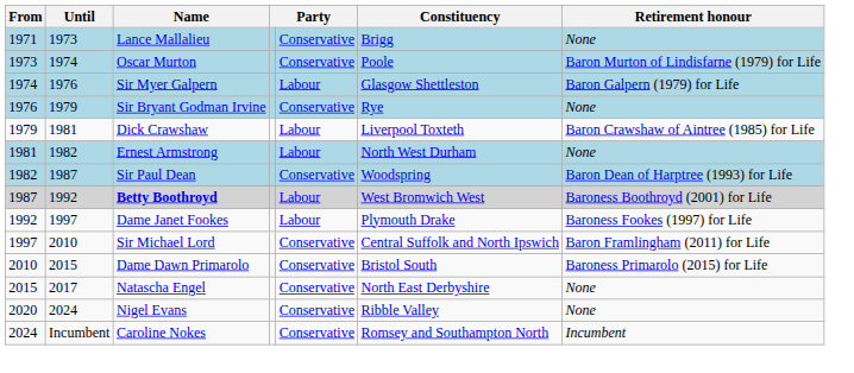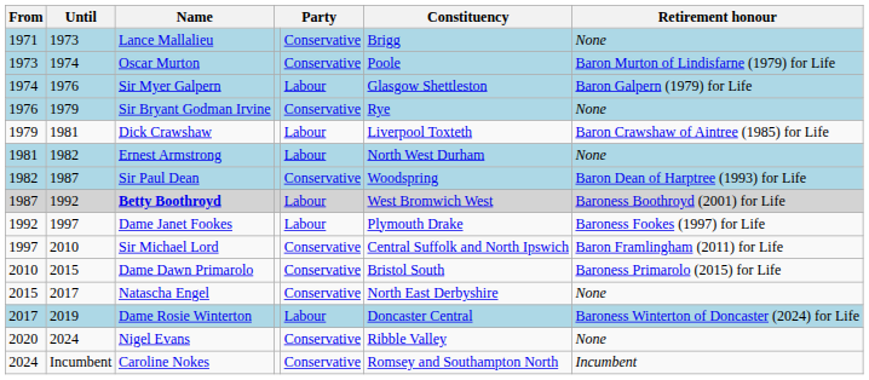+ row: 2017 | 2019 | Dame Rosie Winterton | Labour | Doncaster Central | Baroness Winterton of Doncaster (2024) for Life
